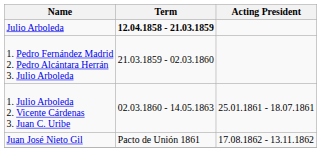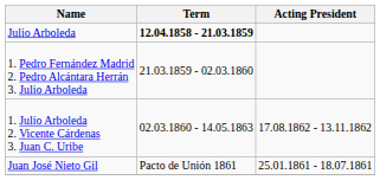1. Julio Arboleda 2. Vicente Cárdenas 3. Juan C. Uribe | Acting President: 25.01.1861 - 18.07.1861 -> 17.08.1862 - 13.11.1862
Juan José Nieto Gil | Acting President: 17.08.1862 - 13.11.1862 -> 25.01.1861 - 18.07.1861
